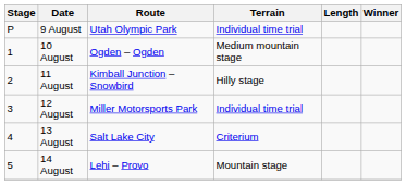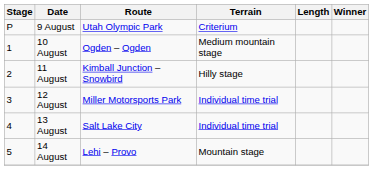9 August | Terrain: Individual time trial -> Criterium
13 August | Terrain: Criterium -> Individual time trial
